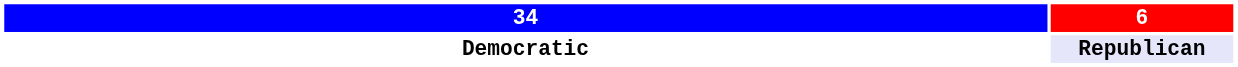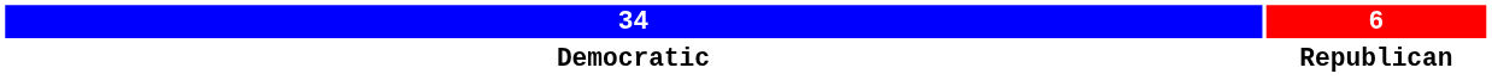Democratic | 6: lavender background -> no background
